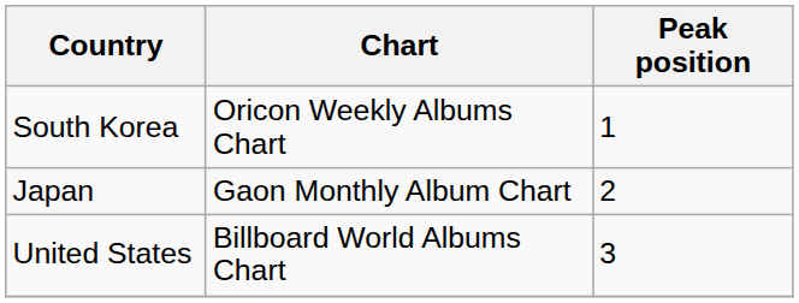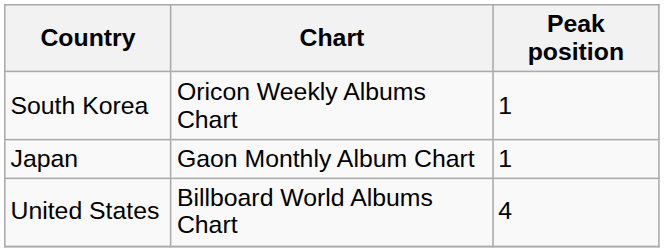Japan | Peak position: 2 -> 1
United States | Peak position: 3 -> 4
